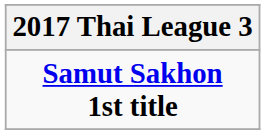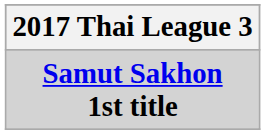row 2 | column 1: no background -> lightgrey background
